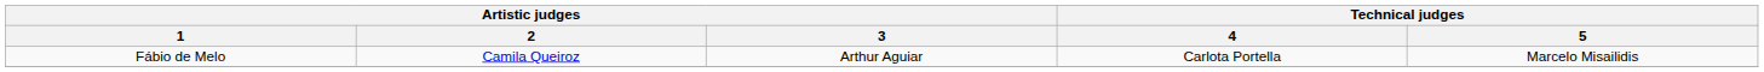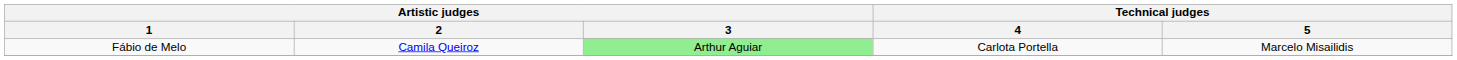Fábio de Melo | Artistic judges / 3: no background -> lightgreen background
